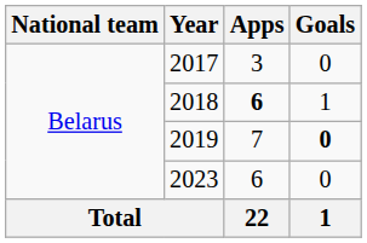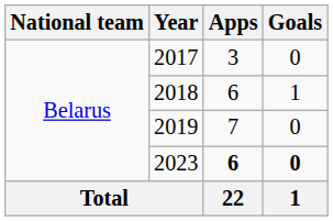2018 | Apps: bold -> normal
2019 | Goals: bold -> normal
2023 | Apps: normal -> bold
2023 | Goals: normal -> bold
